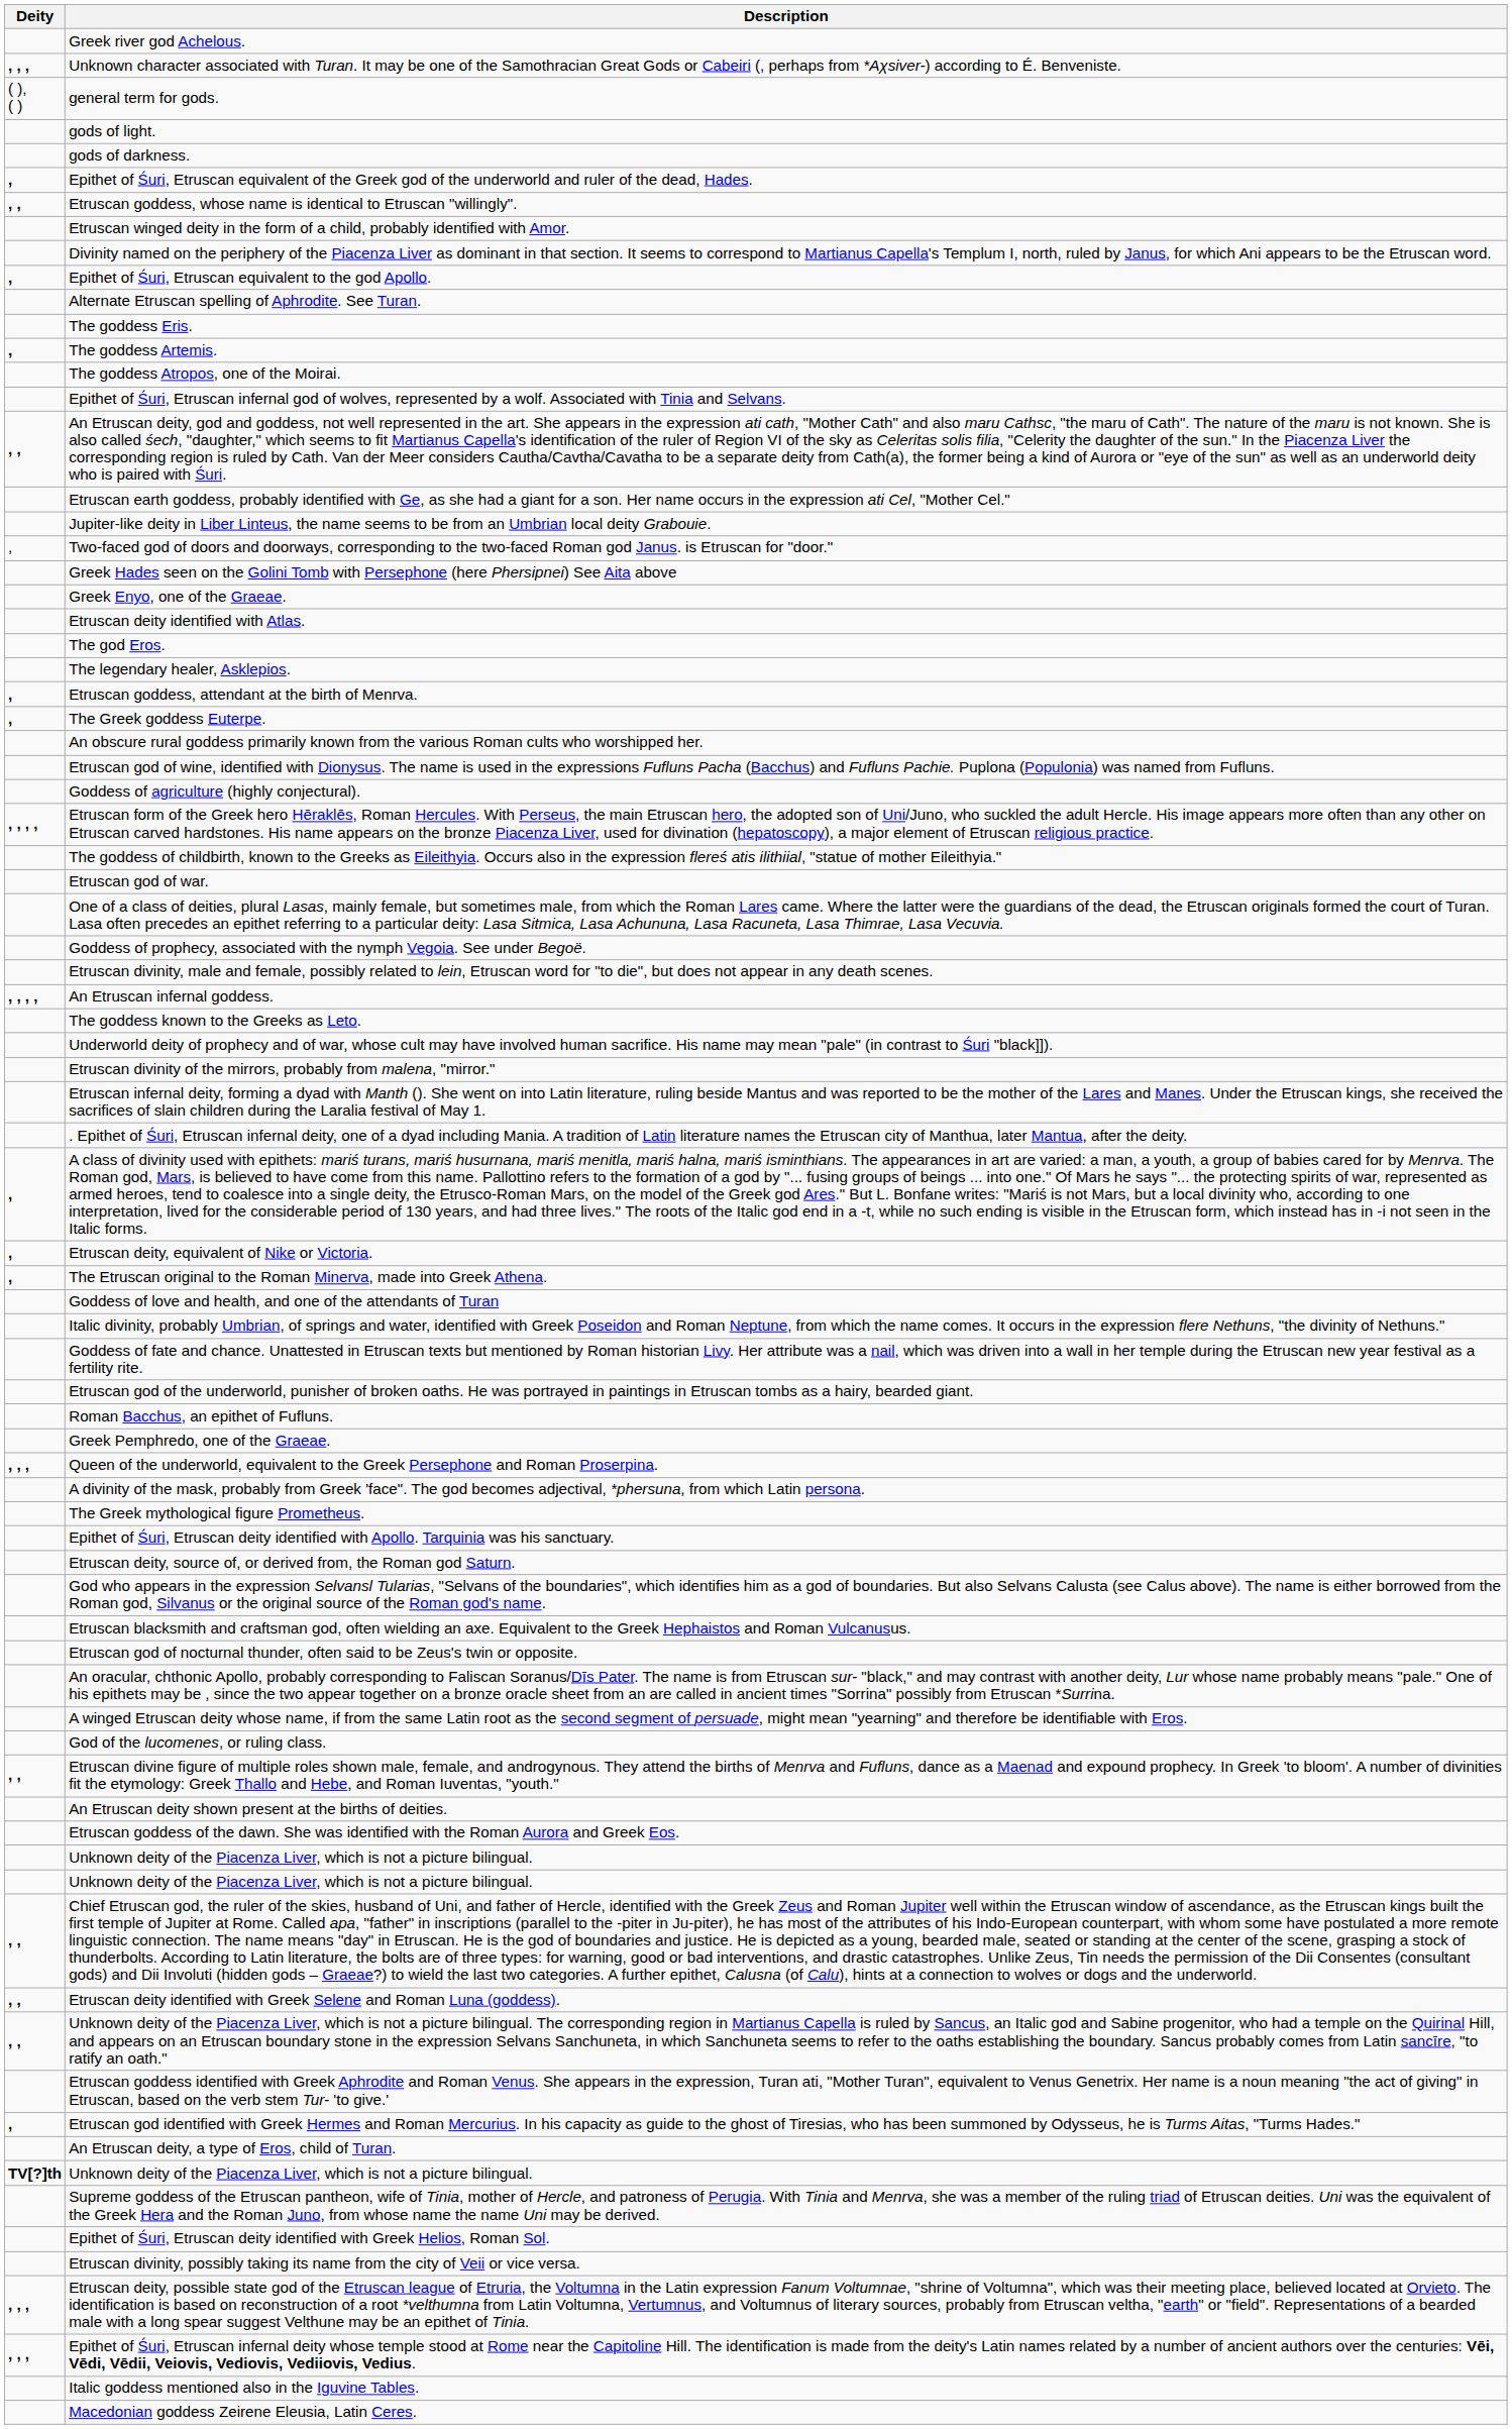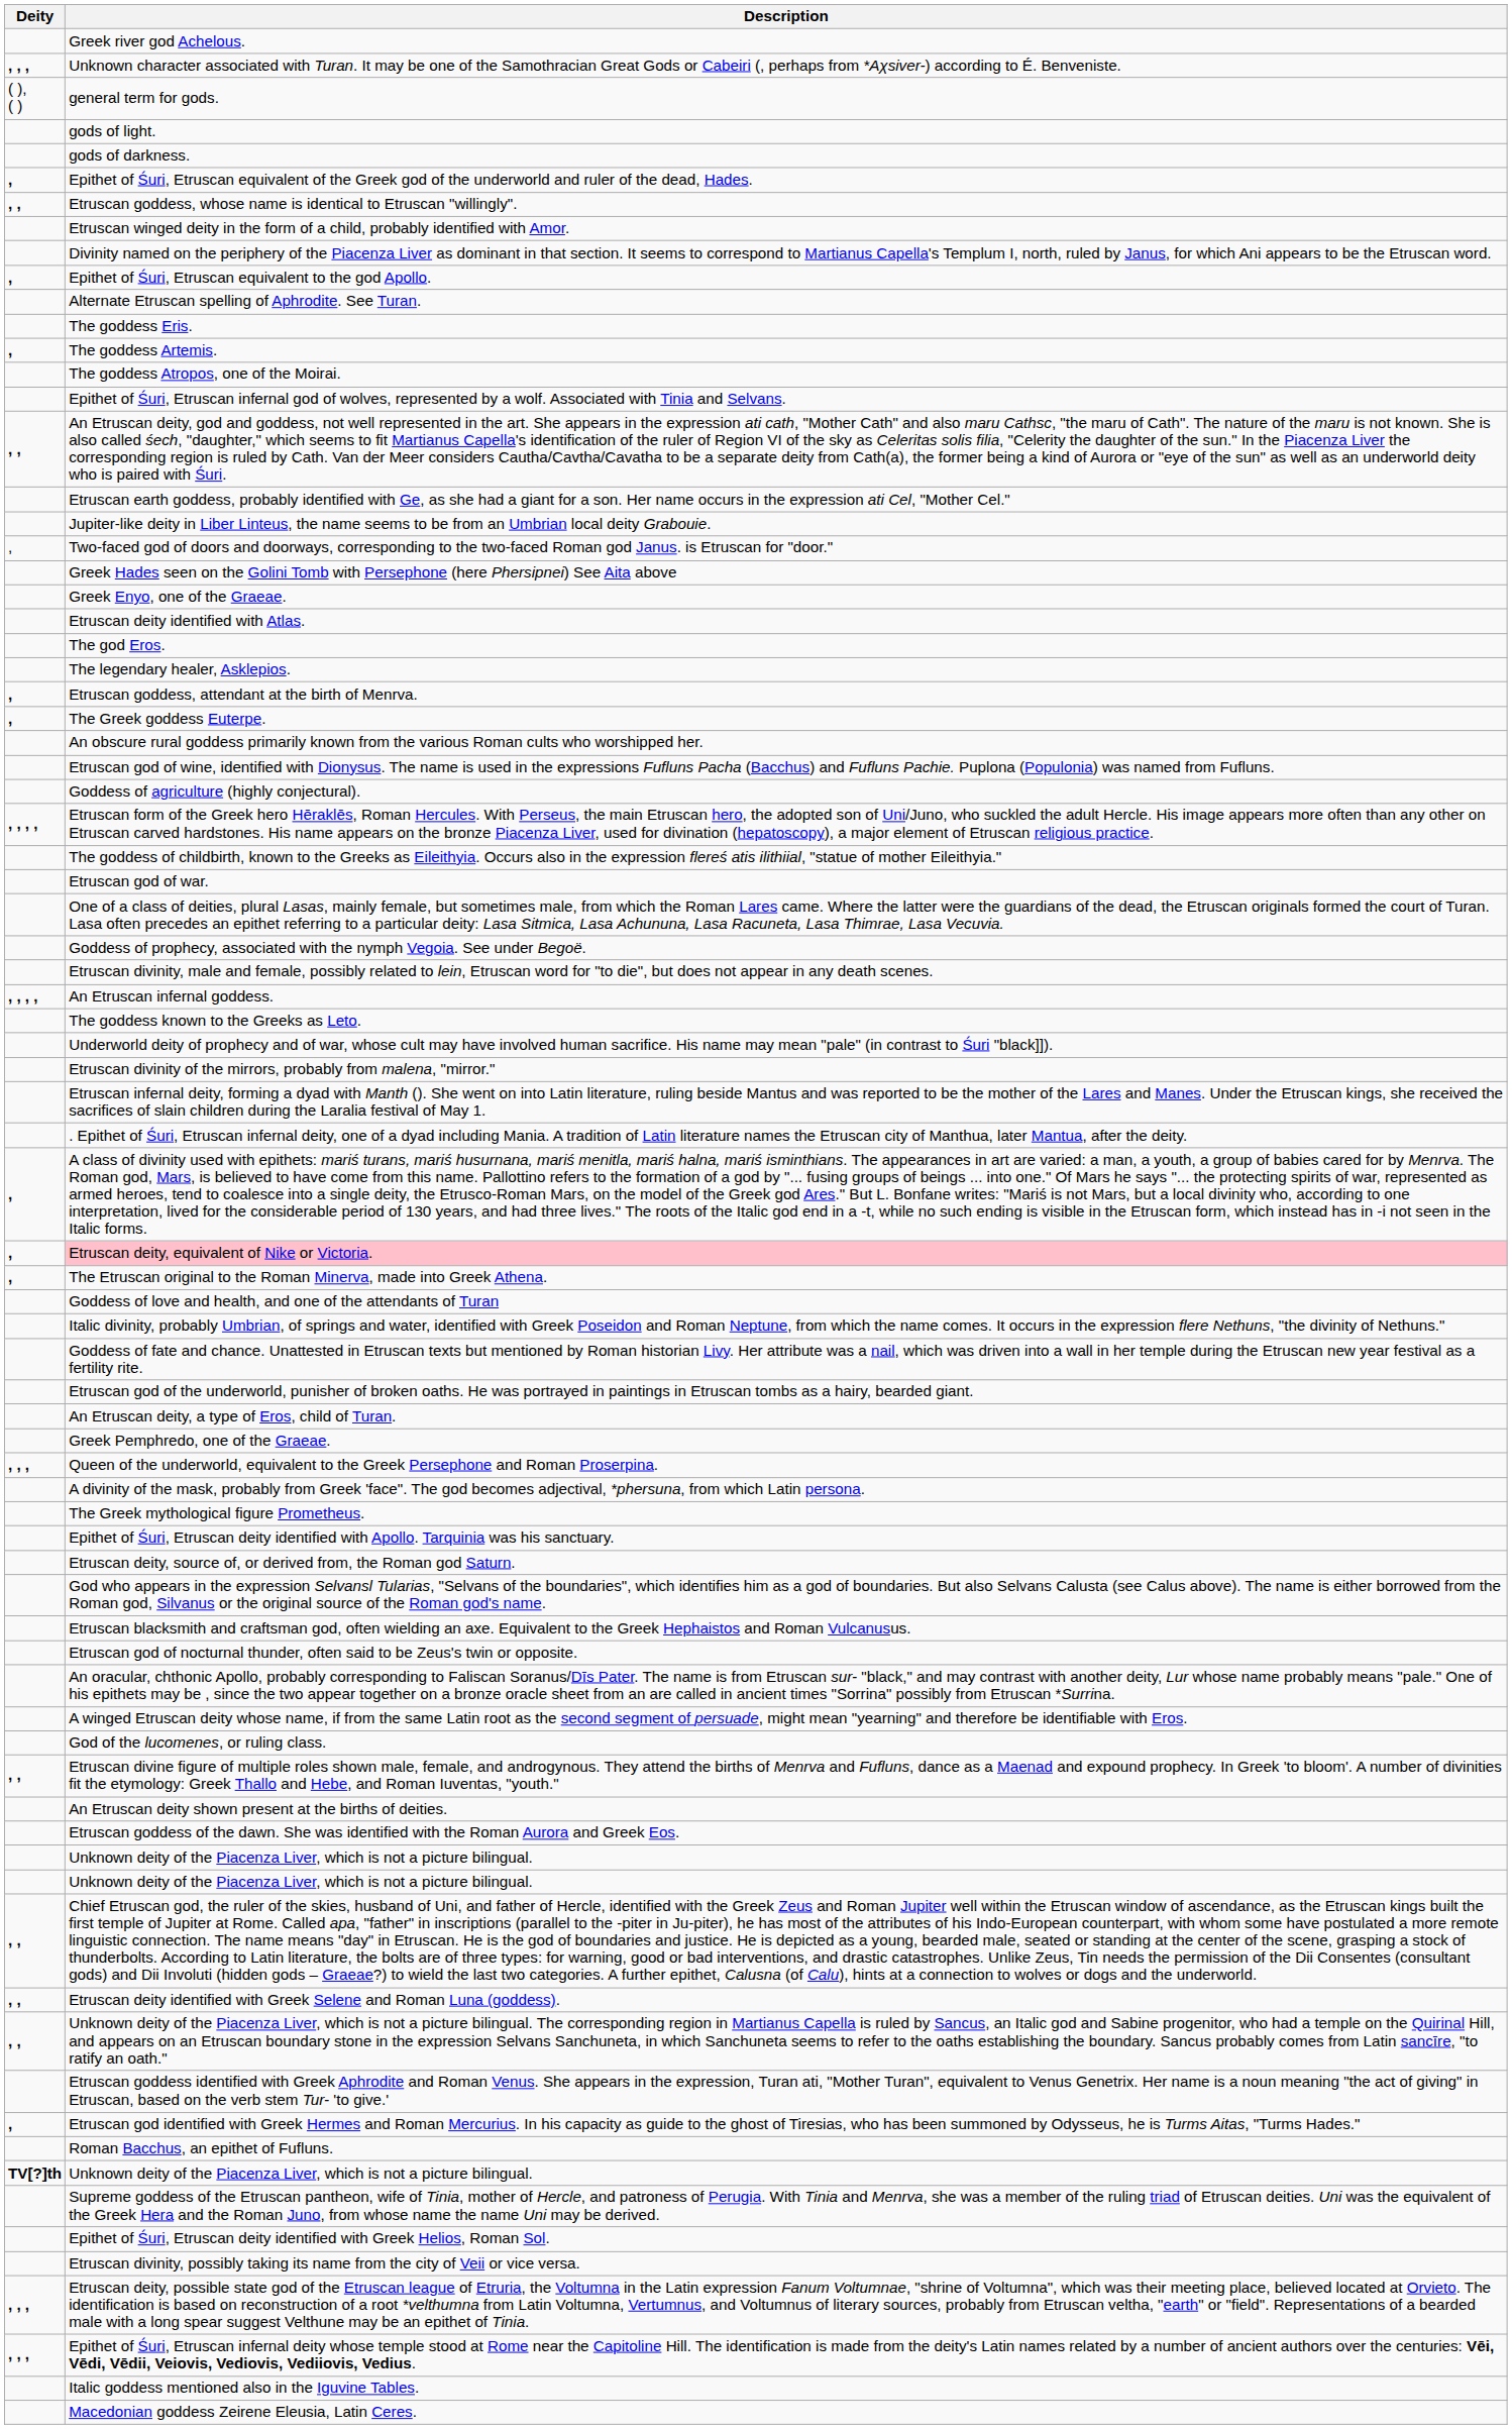row 44 | Description: no background -> pink background
row 50 | Description: Roman Bacchus, an epithet of Fufluns. -> An Etruscan deity, a type of Eros, child of Turan.
row 73 | Description: An Etruscan deity, a type of Eros, child of Turan. -> Roman Bacchus, an epithet of Fufluns.
